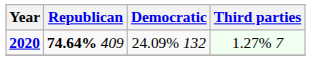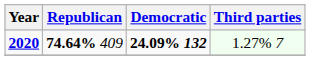2020 | Democratic: normal -> bold
